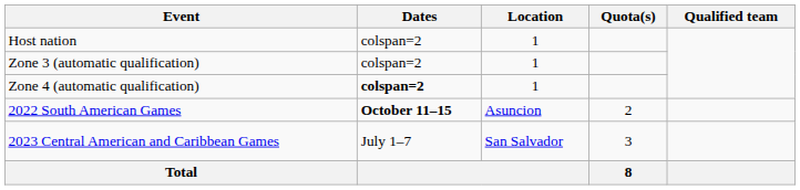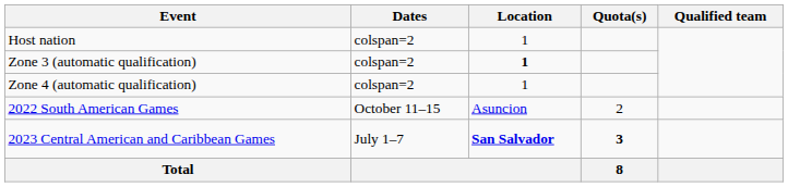Zone 3 (automatic qualification) | Location: normal -> bold
Zone 4 (automatic qualification) | Dates: bold -> normal
2022 South American Games | Dates: bold -> normal
2023 Central American and Caribbean Games | Location: normal -> bold
2023 Central American and Caribbean Games | Quota(s): normal -> bold
